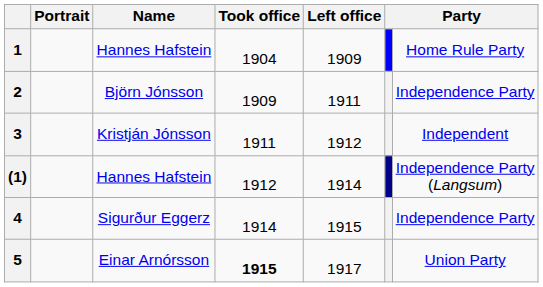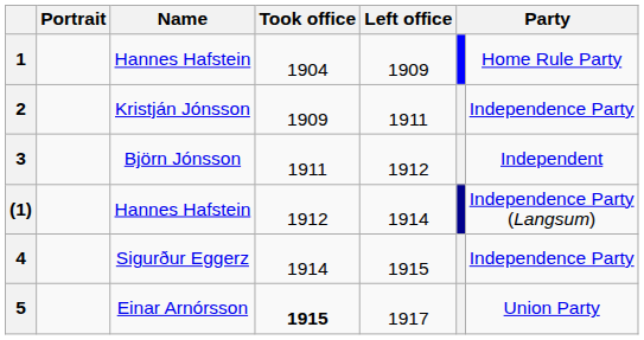2 | Name: Björn Jónsson -> Kristján Jónsson
3 | Name: Kristján Jónsson -> Björn Jónsson
